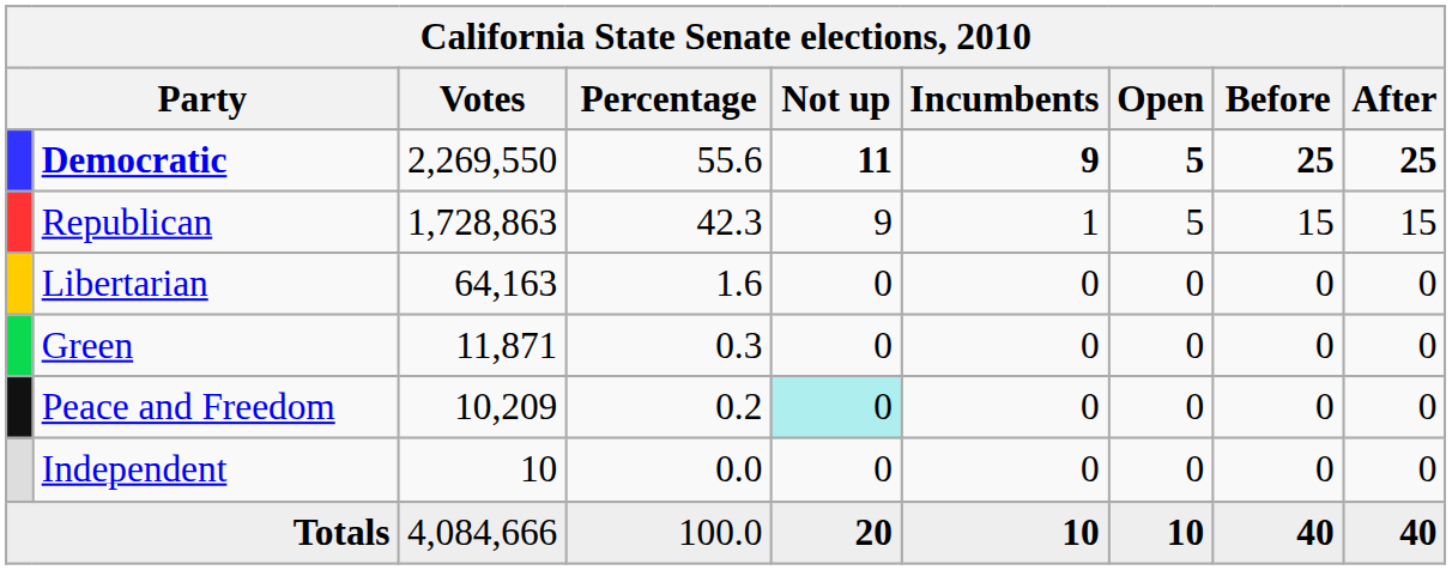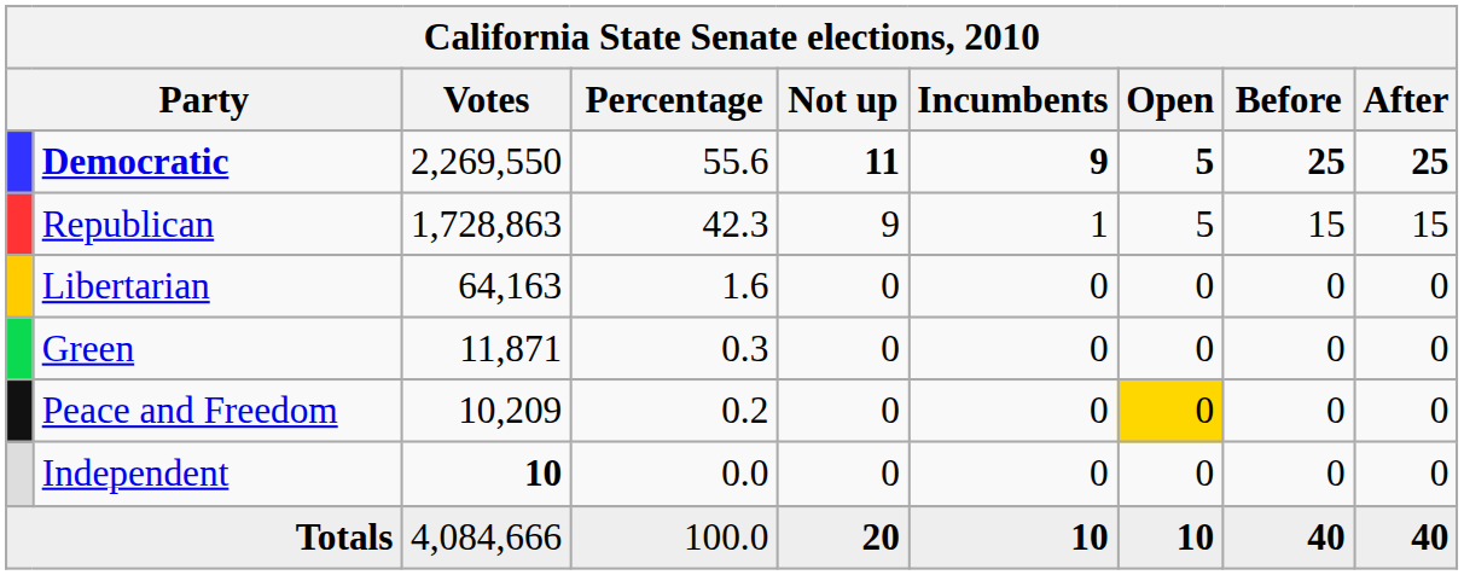Peace and Freedom | Not up: paleturquoise background -> no background
Peace and Freedom | Open: no background -> gold background
Independent | Votes: normal -> bold
